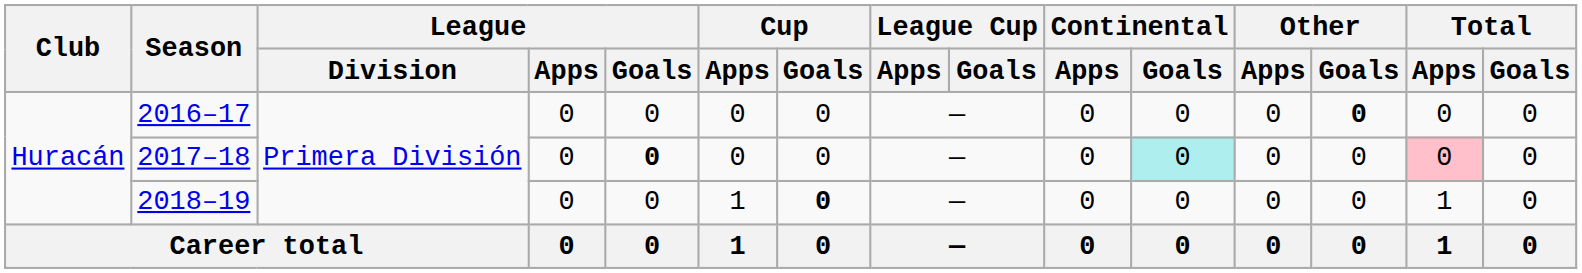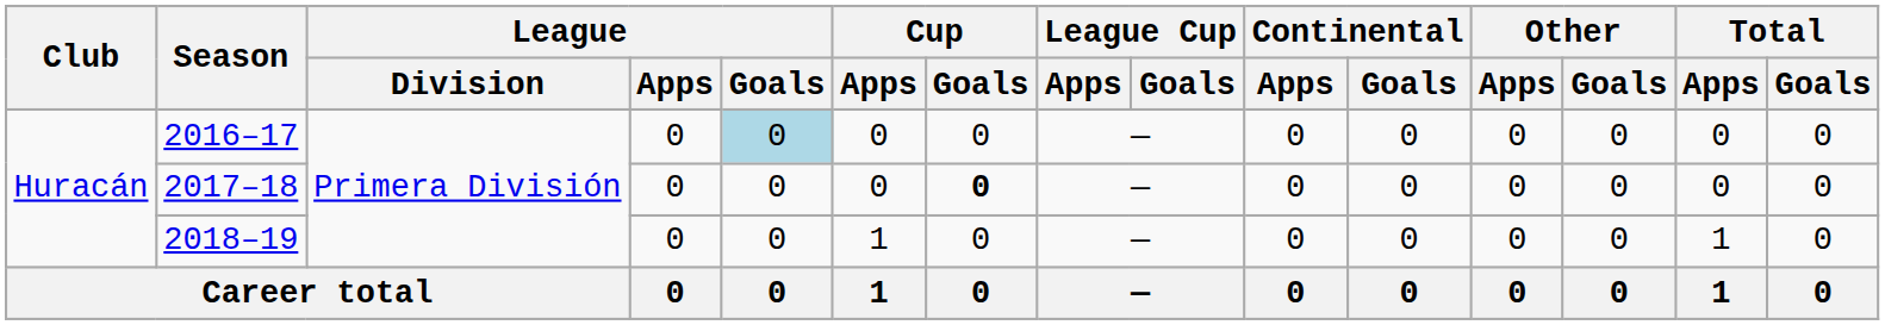2016–17 | League / Goals: no background -> lightblue background
2016–17 | Other / Goals: bold -> normal
2017–18 | League / Goals: bold -> normal
2017–18 | Cup / Goals: normal -> bold
2017–18 | Continental / Goals: paleturquoise background -> no background
2017–18 | Total / Apps: pink background -> no background
2018–19 | Cup / Goals: bold -> normal
